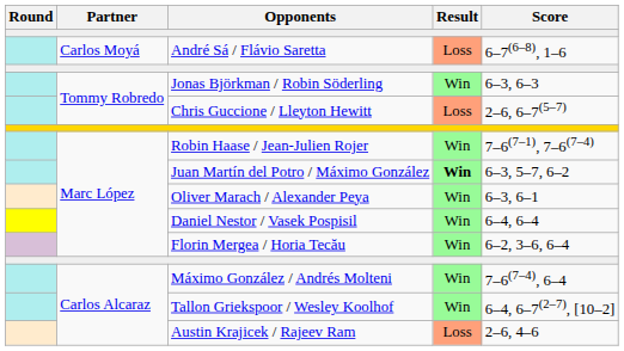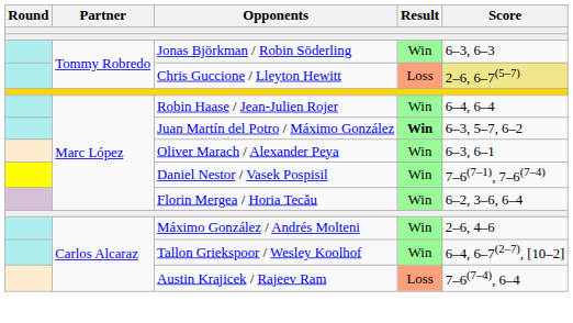- row: Carlos Moyá | André Sá / Flávio Saretta | Loss | 6–7(6–8), 1–6
Chris Guccione / Lleyton Hewitt | Score: no background -> khaki background
Robin Haase / Jean-Julien Rojer | Score: 7–6(7–1), 7–6(7–4) -> 6–4, 6–4
Daniel Nestor / Vasek Pospisil | Score: 6–4, 6–4 -> 7–6(7–1), 7–6(7–4)
Máximo González / Andrés Molteni | Score: 7–6(7–4), 6–4 -> 2–6, 4–6
Austin Krajicek / Rajeev Ram | Score: 2–6, 4–6 -> 7–6(7–4), 6–4
